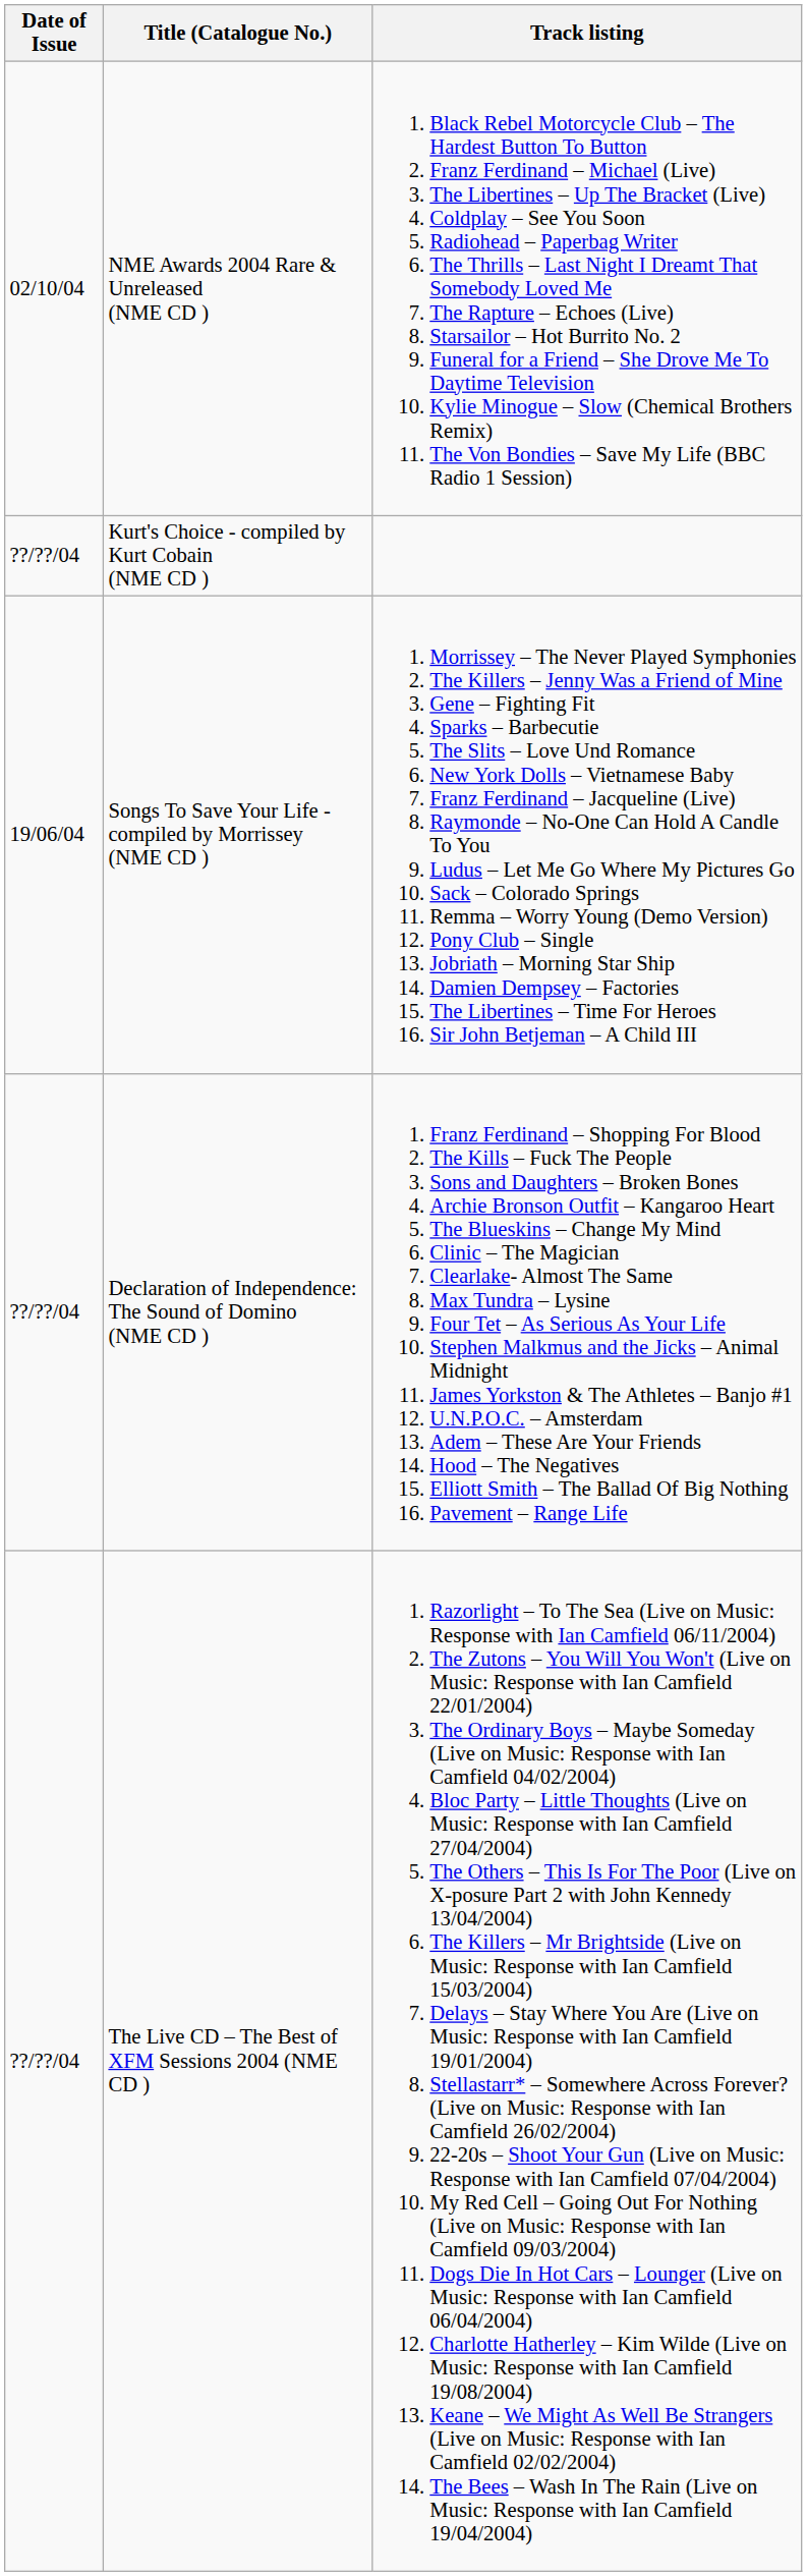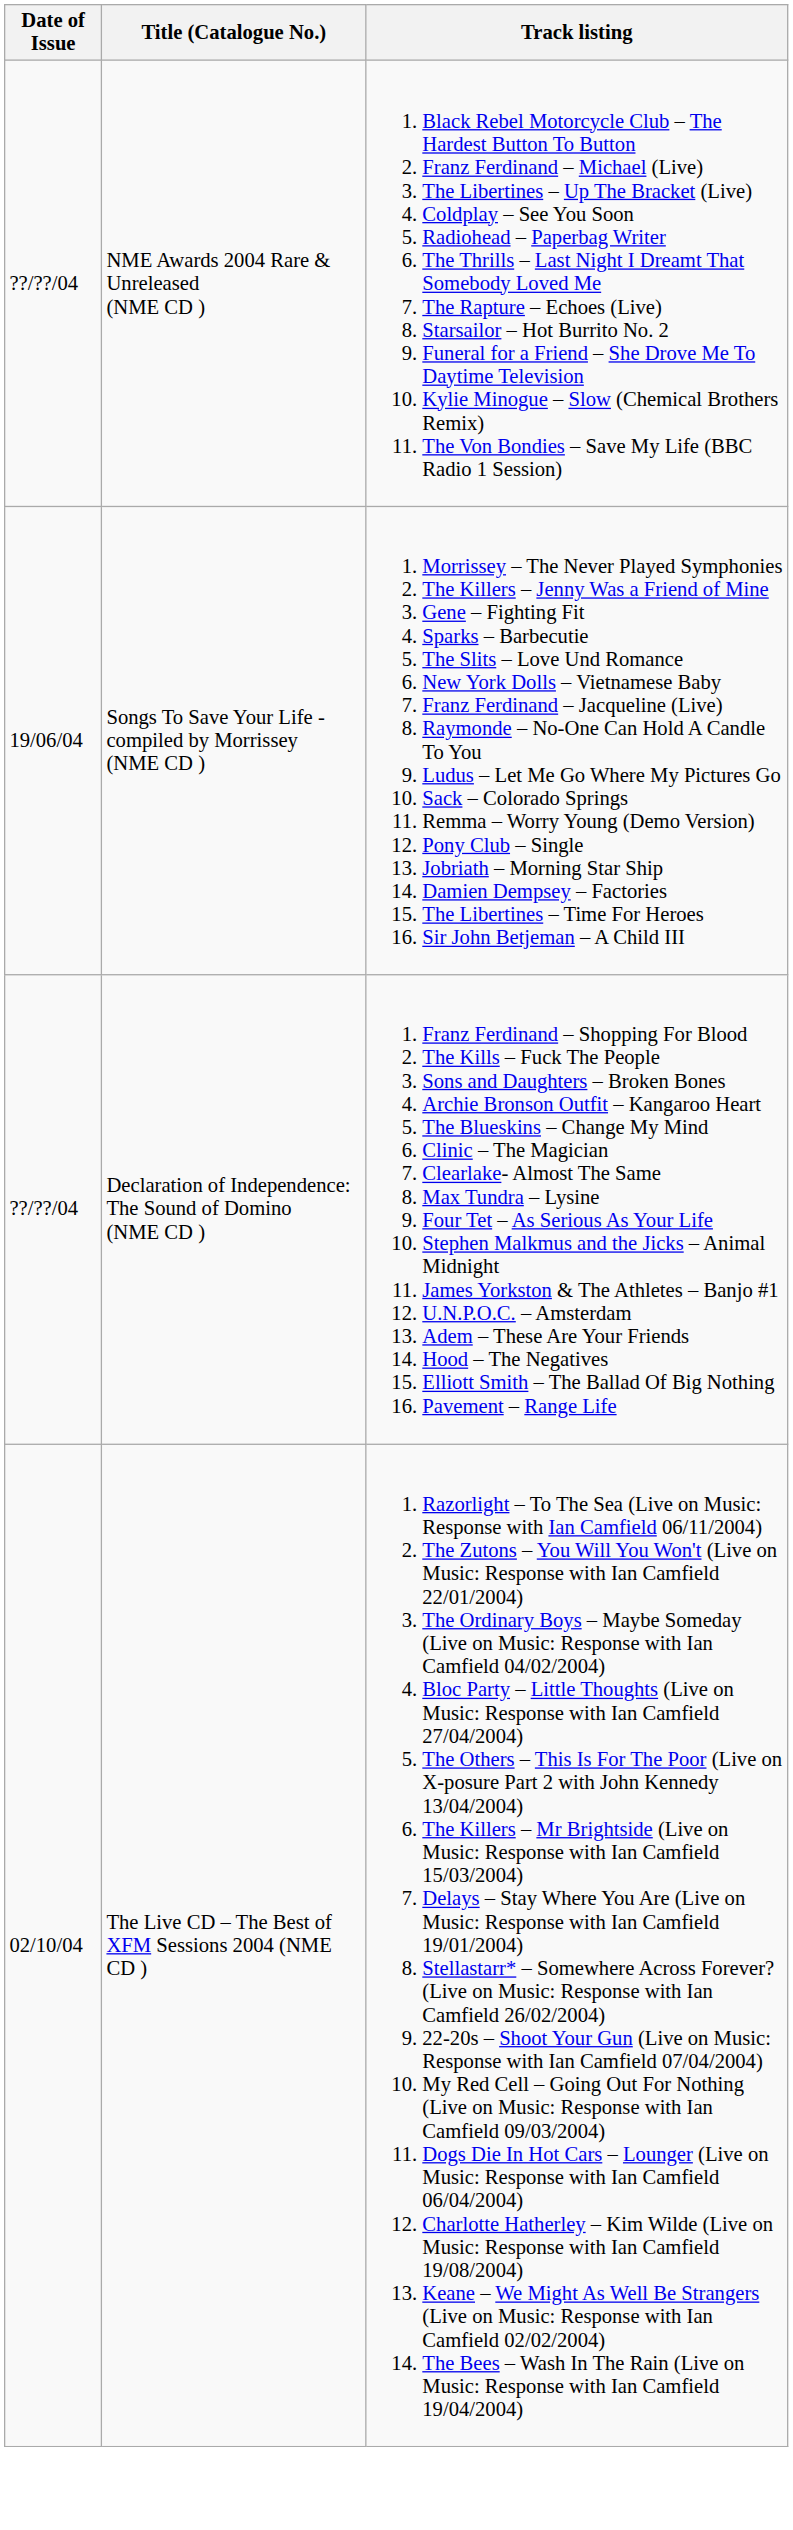NME Awards 2004 Rare & Unreleased (NME CD ) | Date of Issue: 02/10/04 -> ??/??/04
- row: ??/??/04 | Kurt's Choice - compiled by Kurt Cobain (NME CD )
The Live CD – The Best of XFM Sessions 2004 (NME CD ) | Date of Issue: ??/??/04 -> 02/10/04
